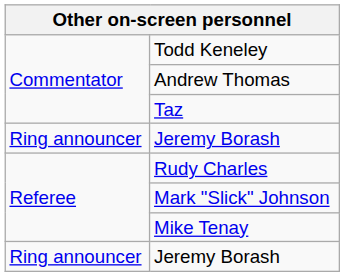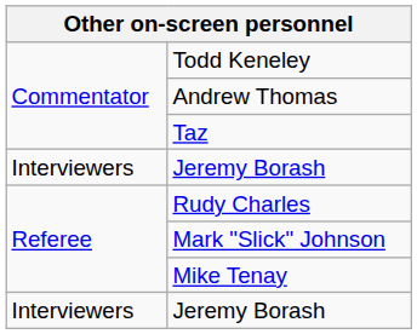row 5 | column 1: Ring announcer -> Interviewers
row 9 | column 1: Ring announcer -> Interviewers
